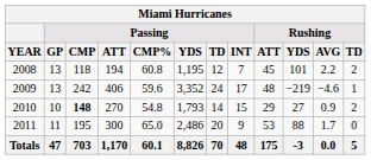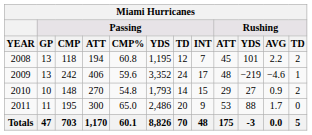2010 | Passing / CMP: bold -> normal
